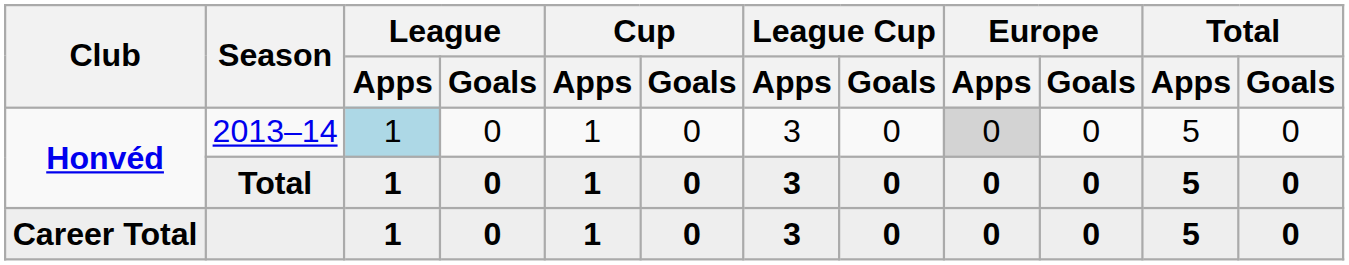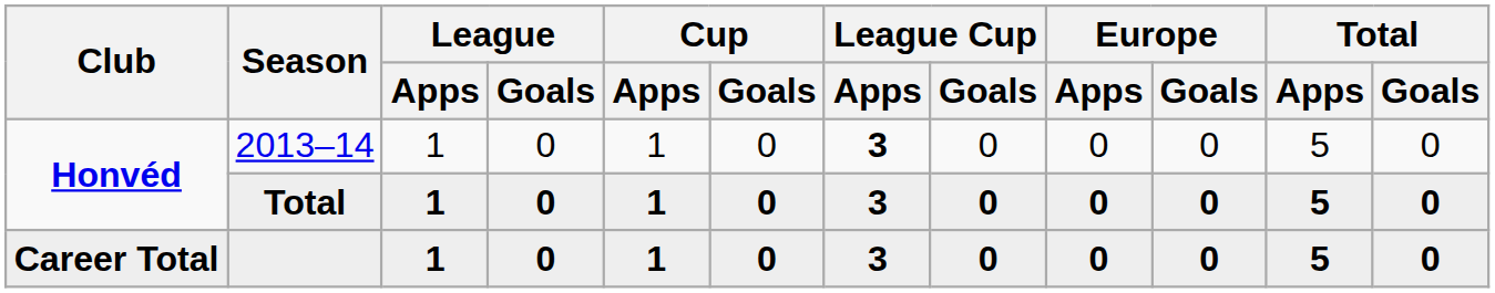2013–14 | League / Apps: lightblue background -> no background
2013–14 | League Cup / Apps: normal -> bold
2013–14 | Europe / Apps: lightgrey background -> no background
